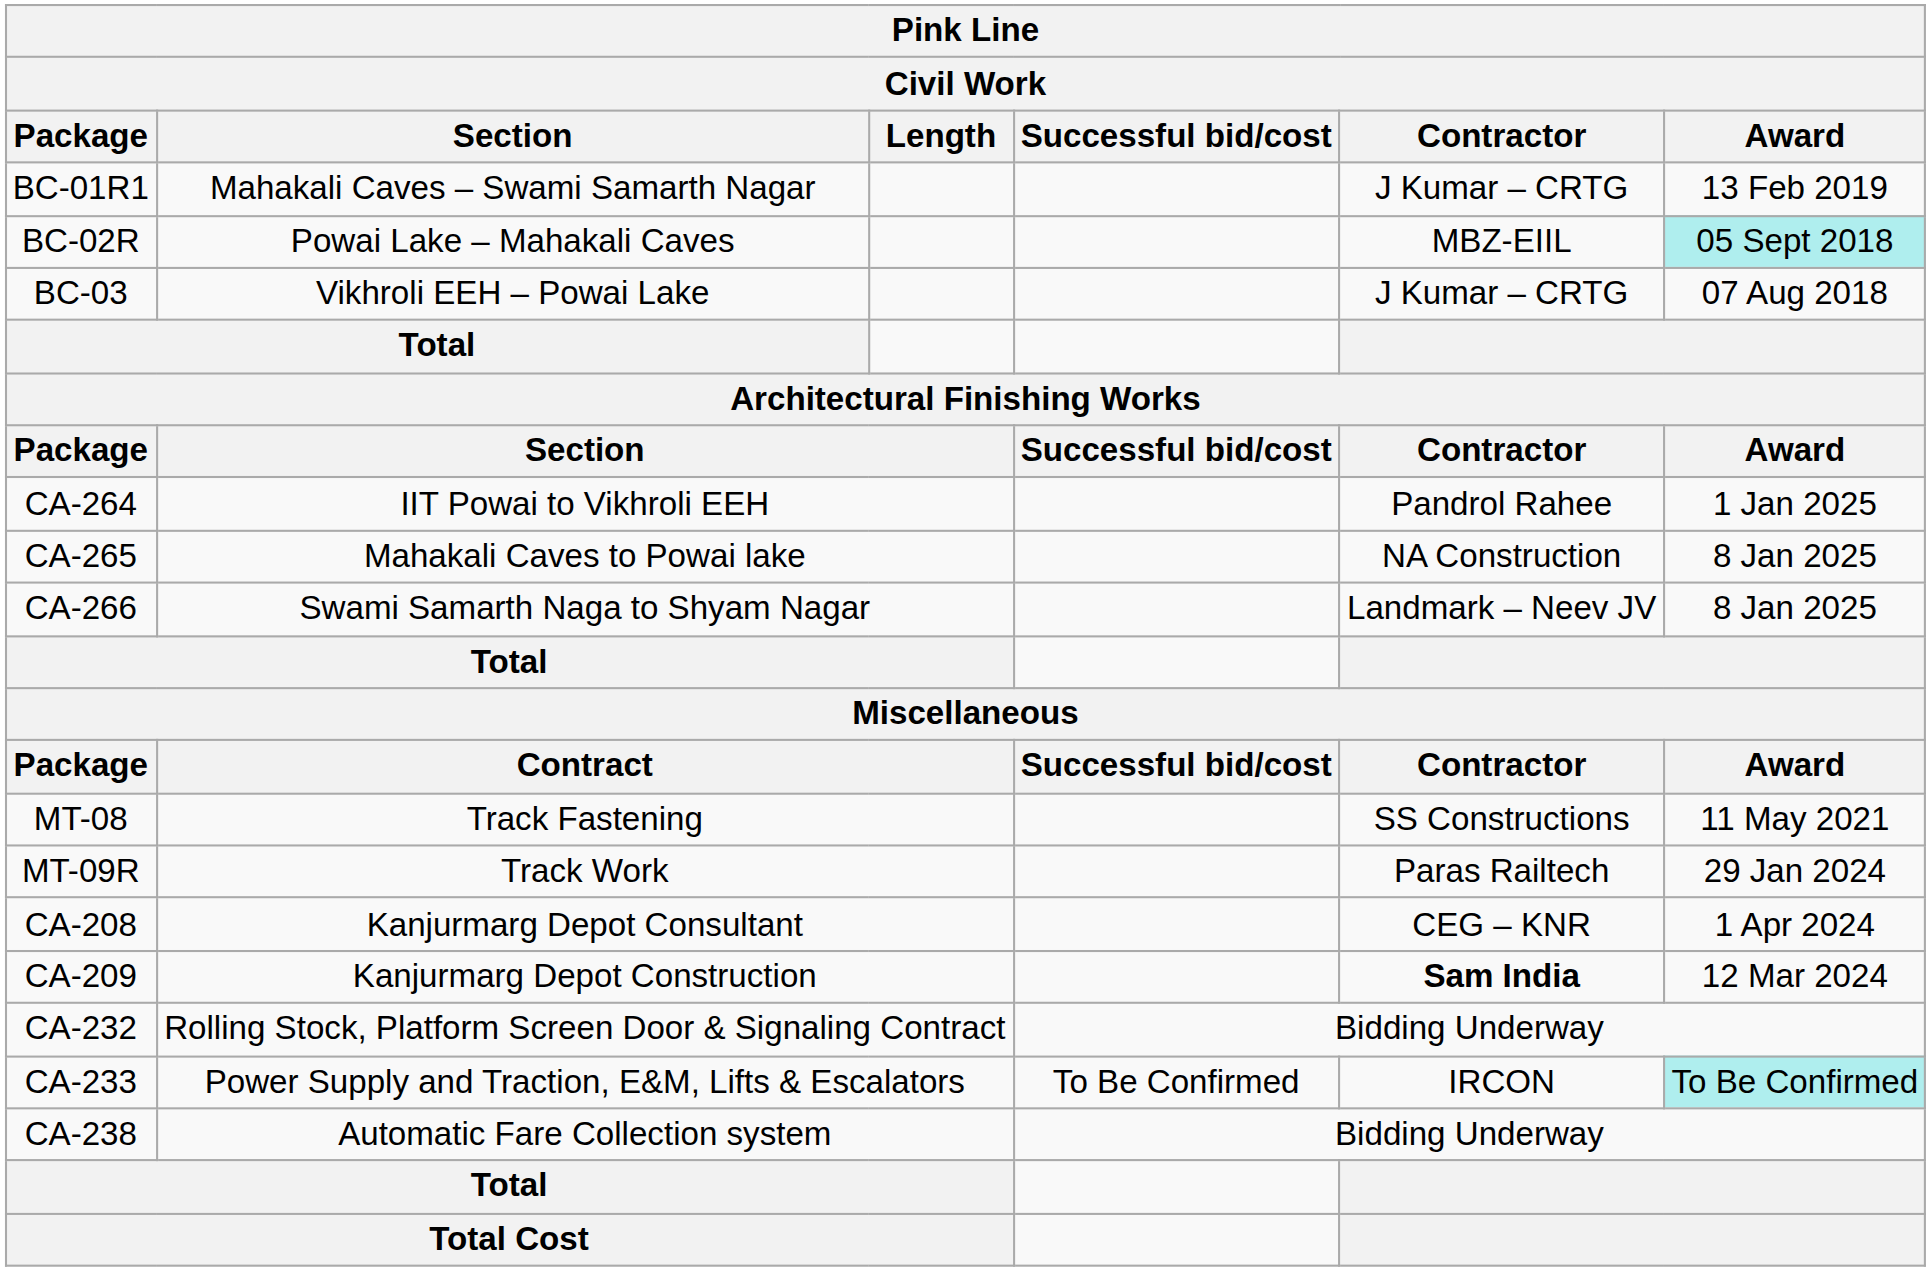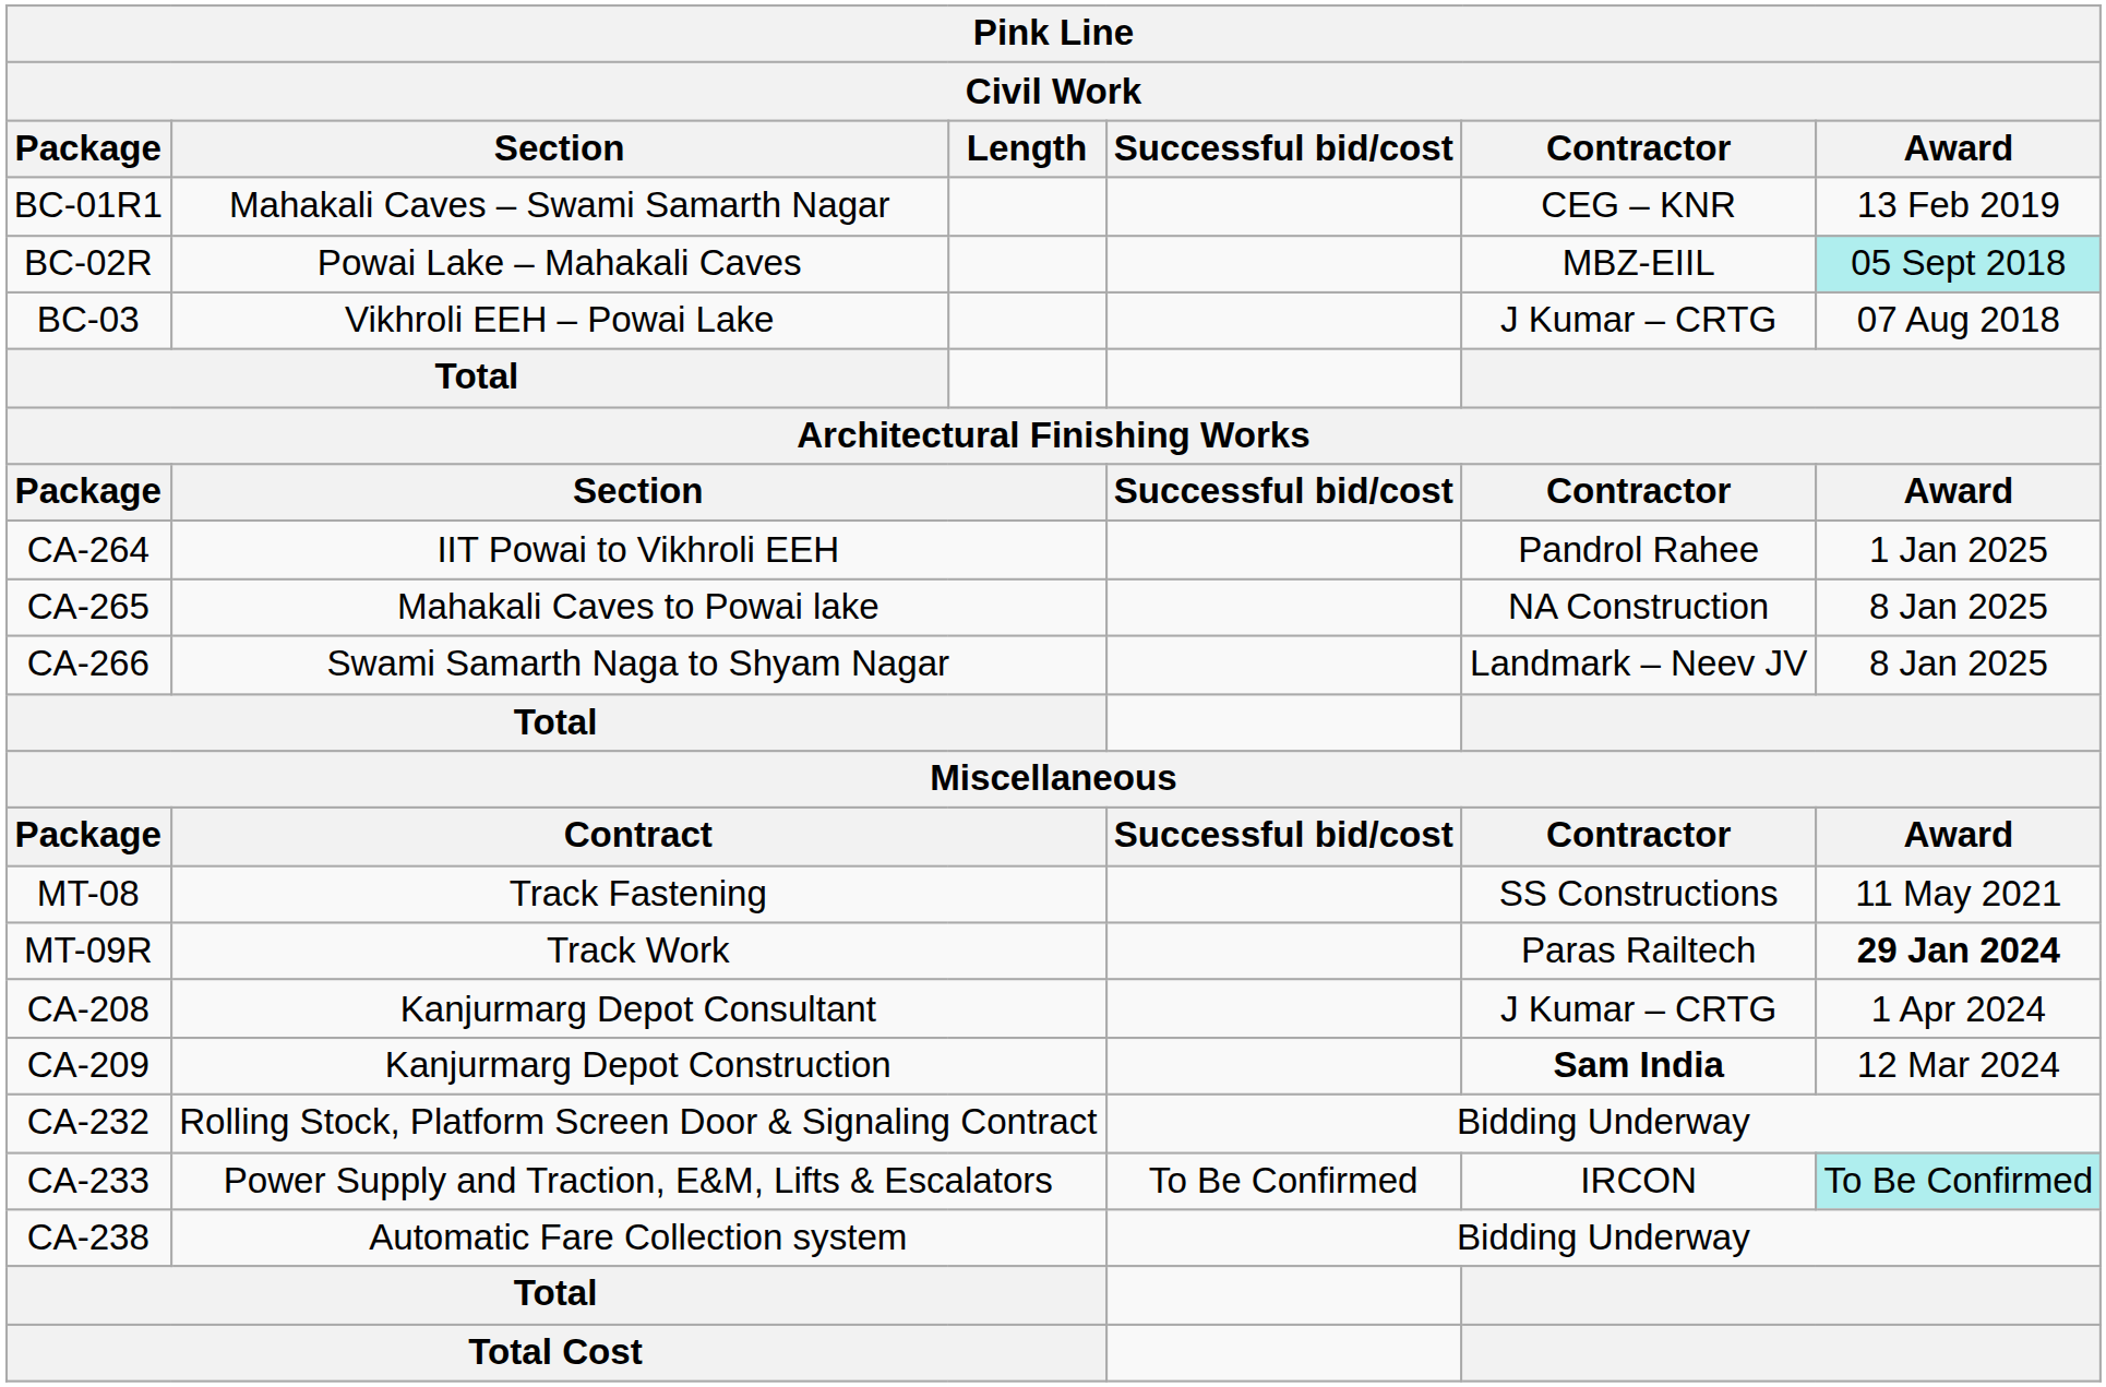BC-01R1 | Contractor: J Kumar – CRTG -> CEG – KNR
MT-09R | Award: normal -> bold
CA-208 | Contractor: CEG – KNR -> J Kumar – CRTG
